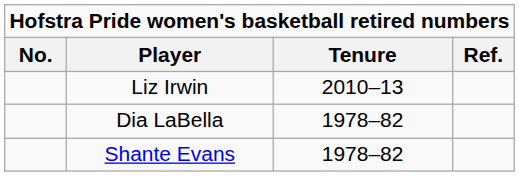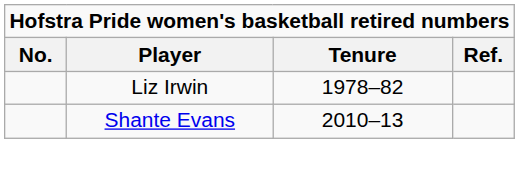Liz Irwin | Tenure: 2010–13 -> 1978–82
- row: Dia LaBella | 1978–82
Shante Evans | Tenure: 1978–82 -> 2010–13
